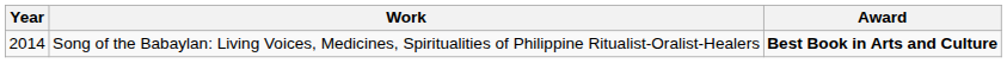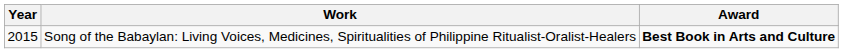row 2 | Year: 2014 -> 2015
